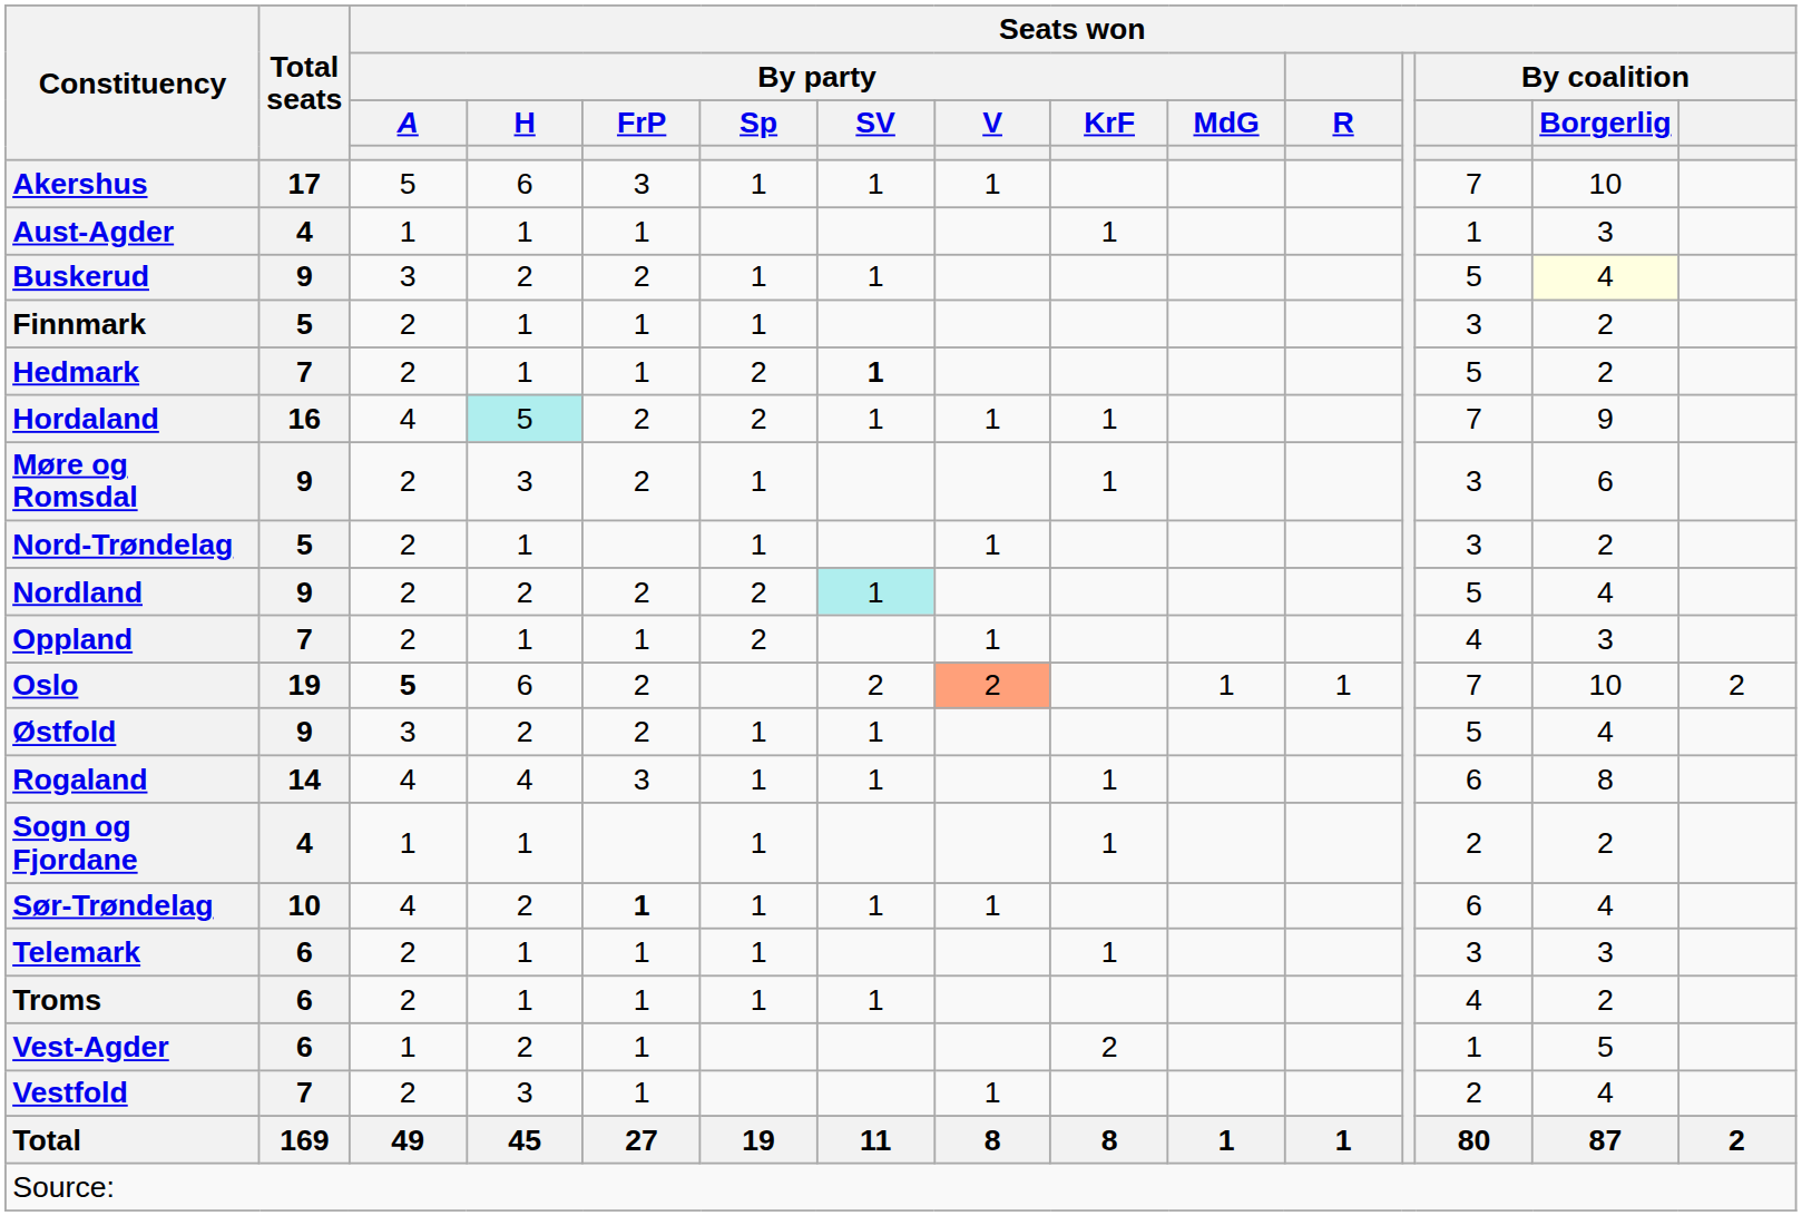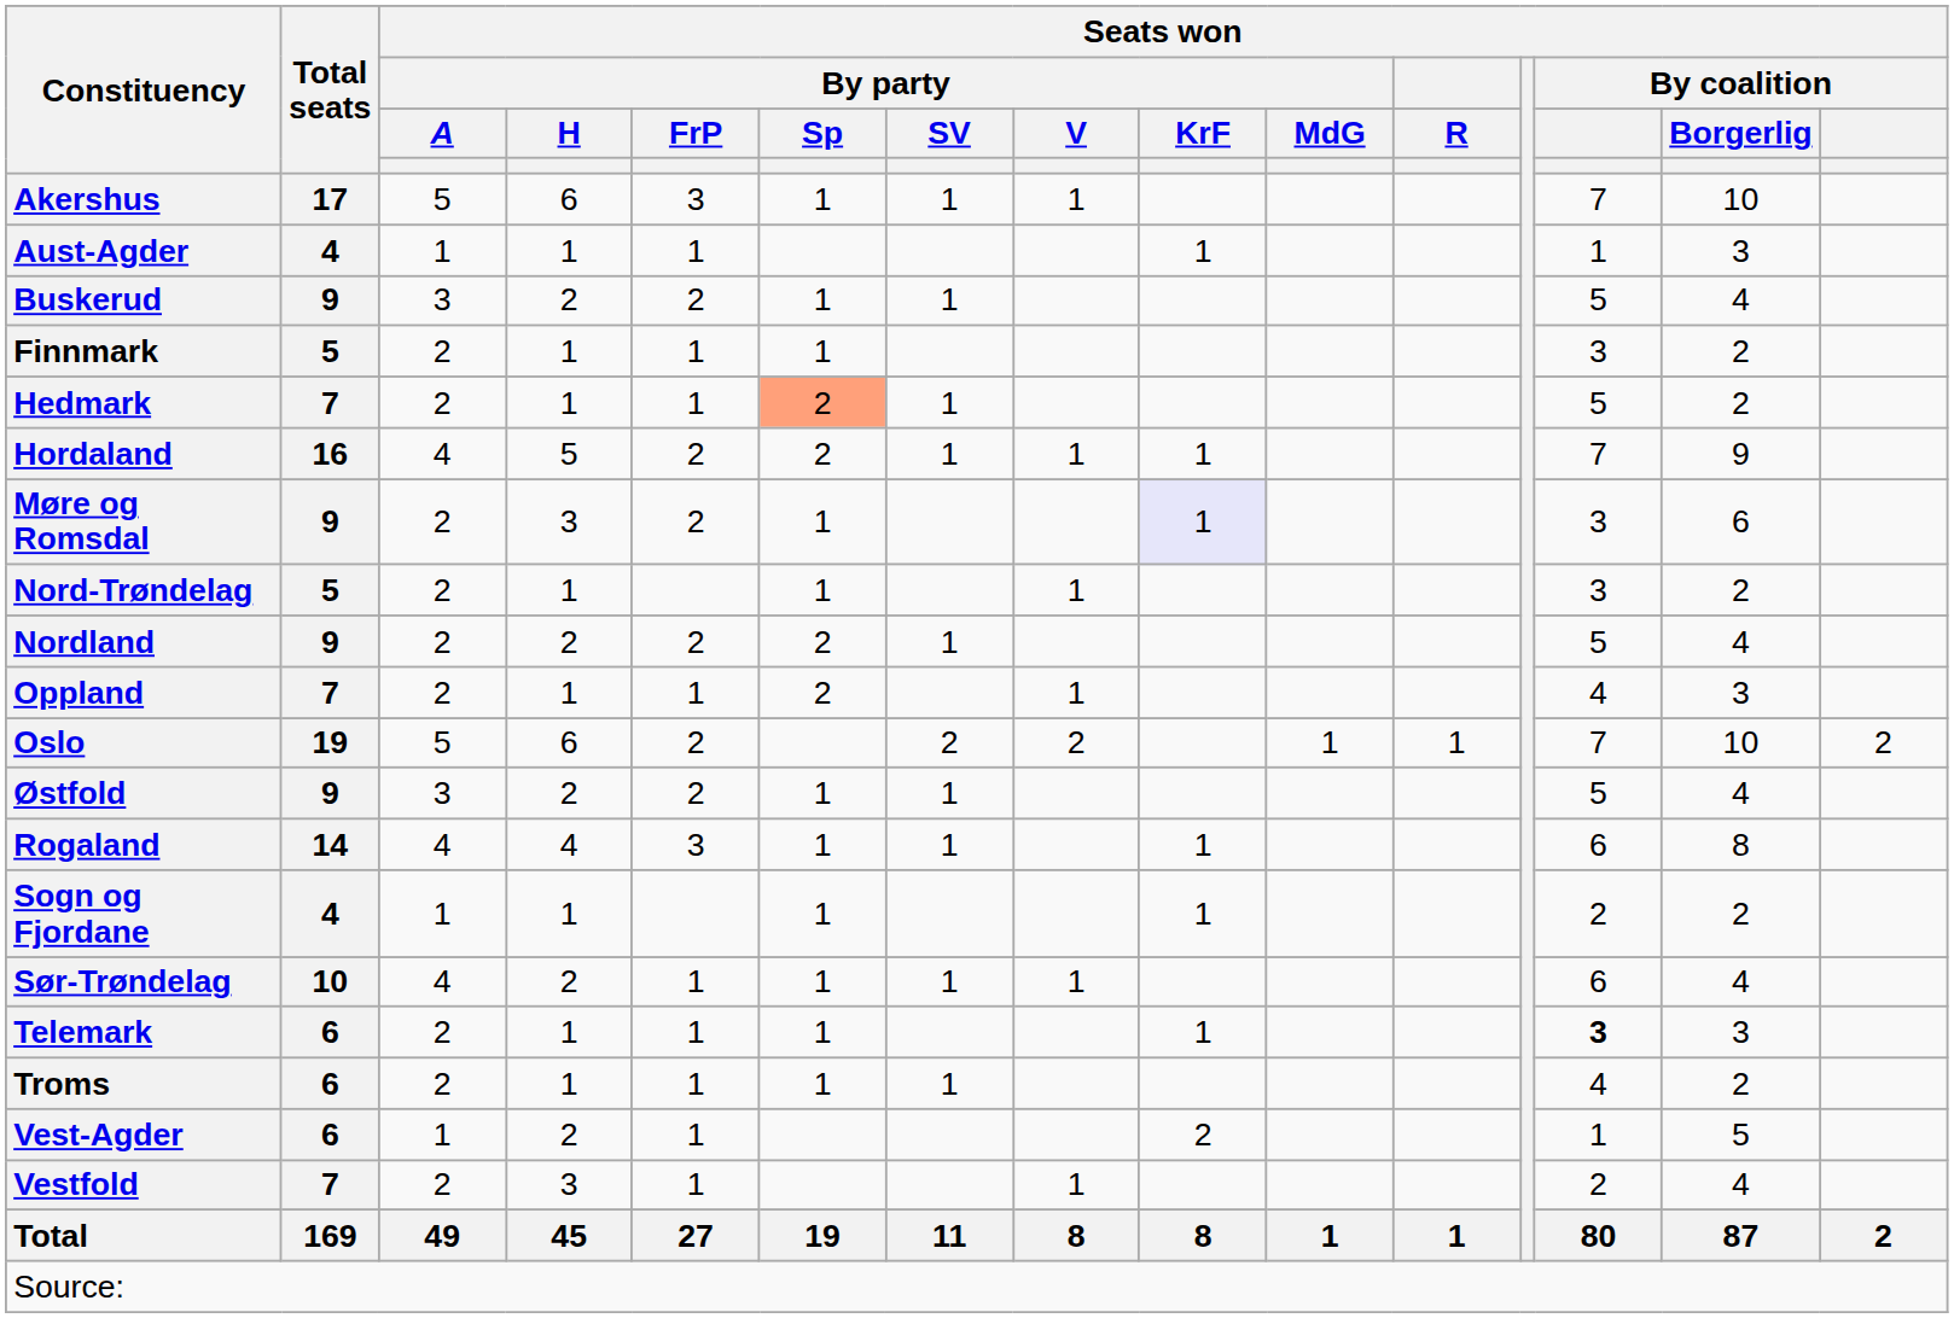Buskerud | Seats won / By coalition / Borgerlig: lightyellow background -> no background
Hedmark | Seats won / By party / Sp: no background -> lightsalmon background
Hedmark | Seats won / By party / SV: bold -> normal
Hordaland | Seats won / By party / H: paleturquoise background -> no background
Møre og Romsdal | Seats won / By party / KrF: no background -> lavender background
Nordland | Seats won / By party / SV: paleturquoise background -> no background
Oslo | Seats won / By party / A: bold -> normal
Oslo | Seats won / By party / V: lightsalmon background -> no background
Sør-Trøndelag | Seats won / By party / FrP: bold -> normal
Telemark | column 13: normal -> bold
